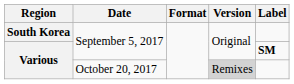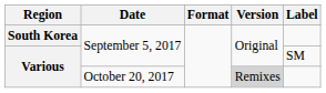Various / September 5, 2017 | Label: bold -> normal
